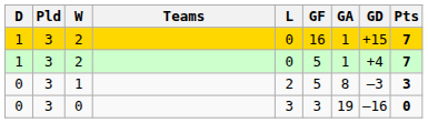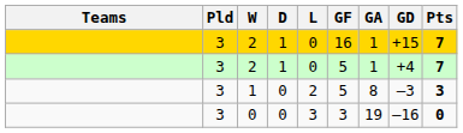columns swapped: Teams <-> D
